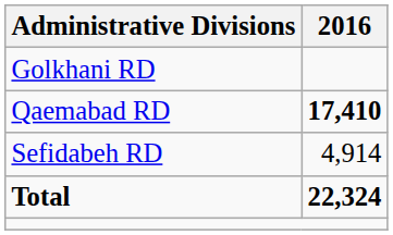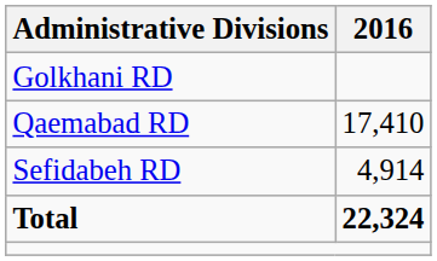Qaemabad RD | 2016: bold -> normal
